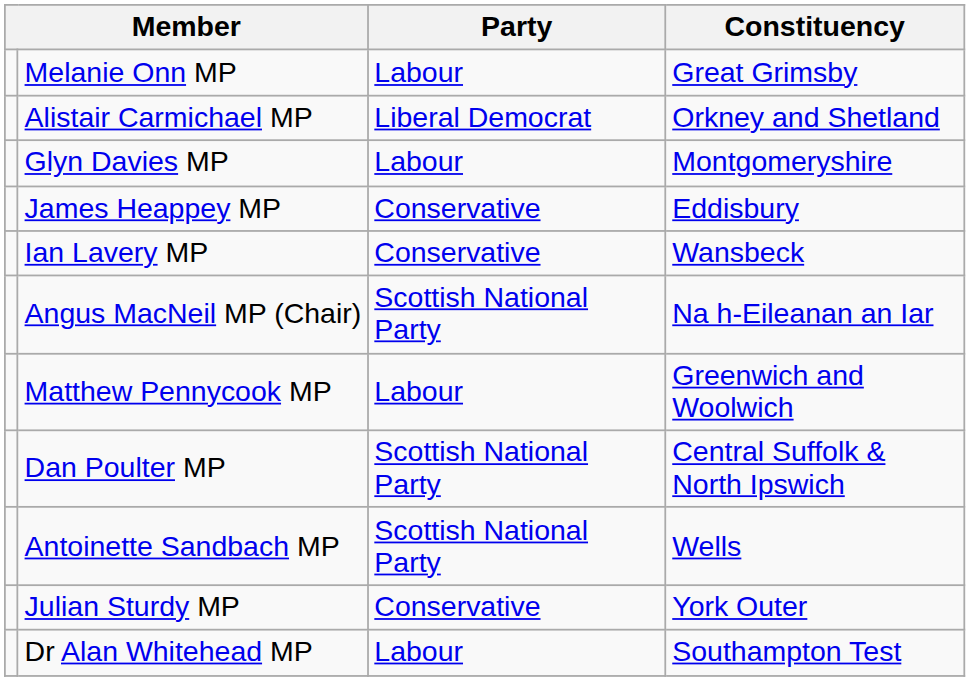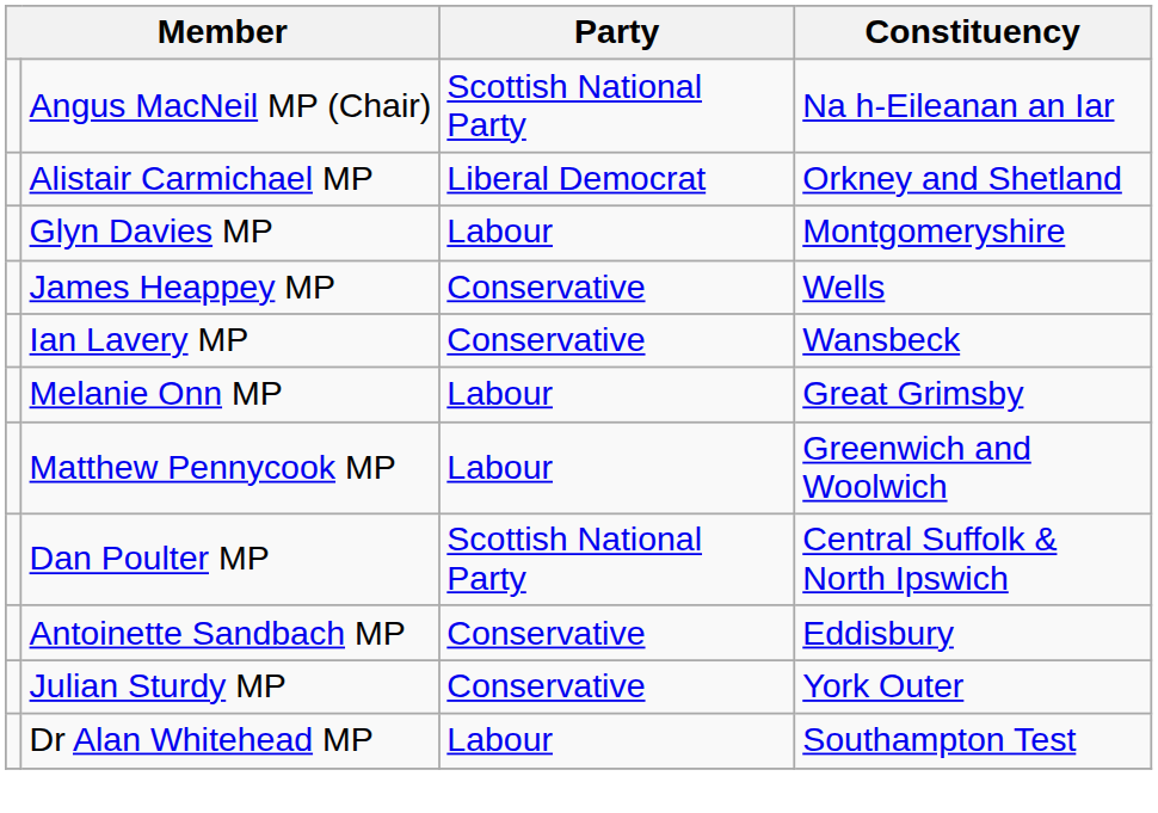rows swapped: Angus MacNeil MP (Chair) <-> Melanie Onn MP
James Heappey MP | Constituency: Eddisbury -> Wells
Antoinette Sandbach MP | Party: Scottish National Party -> Conservative
Antoinette Sandbach MP | Constituency: Wells -> Eddisbury
